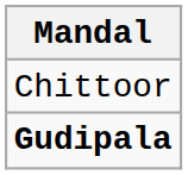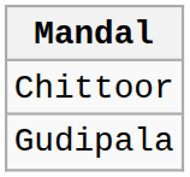row 3 | column 1: bold -> normal
